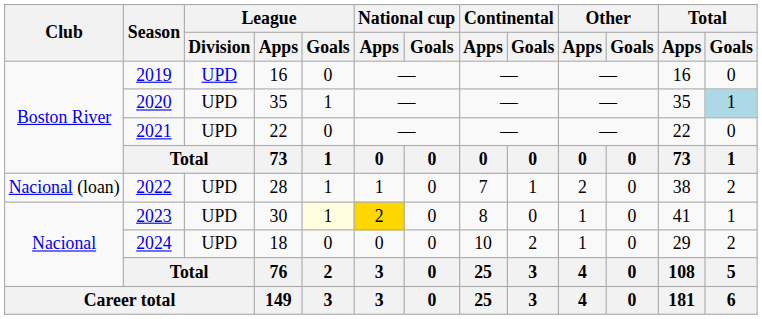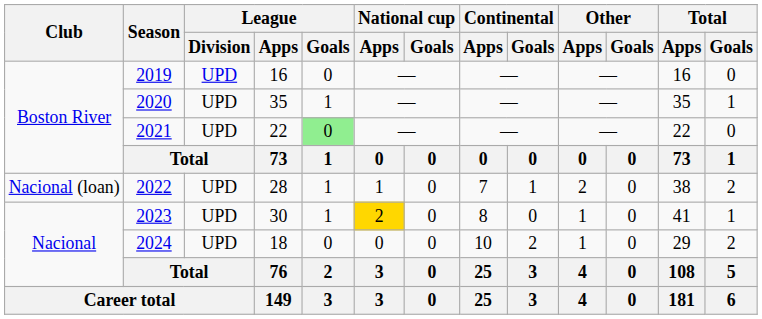2020 | Total / Goals: lightblue background -> no background
2021 | League / Goals: no background -> lightgreen background
2023 | League / Goals: lightyellow background -> no background
